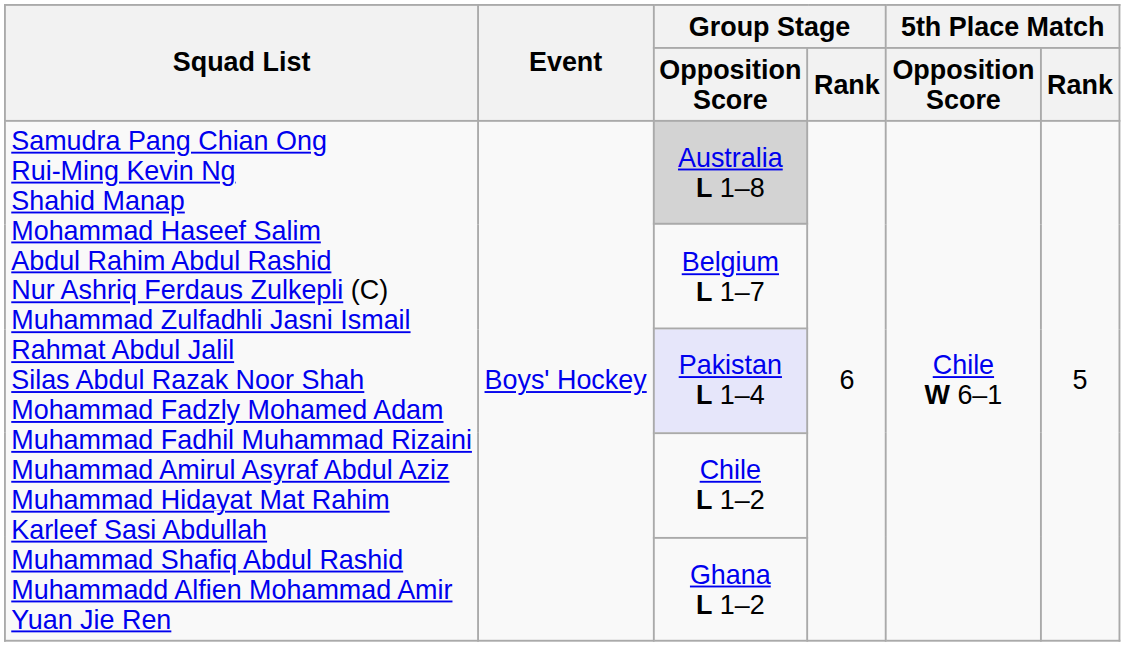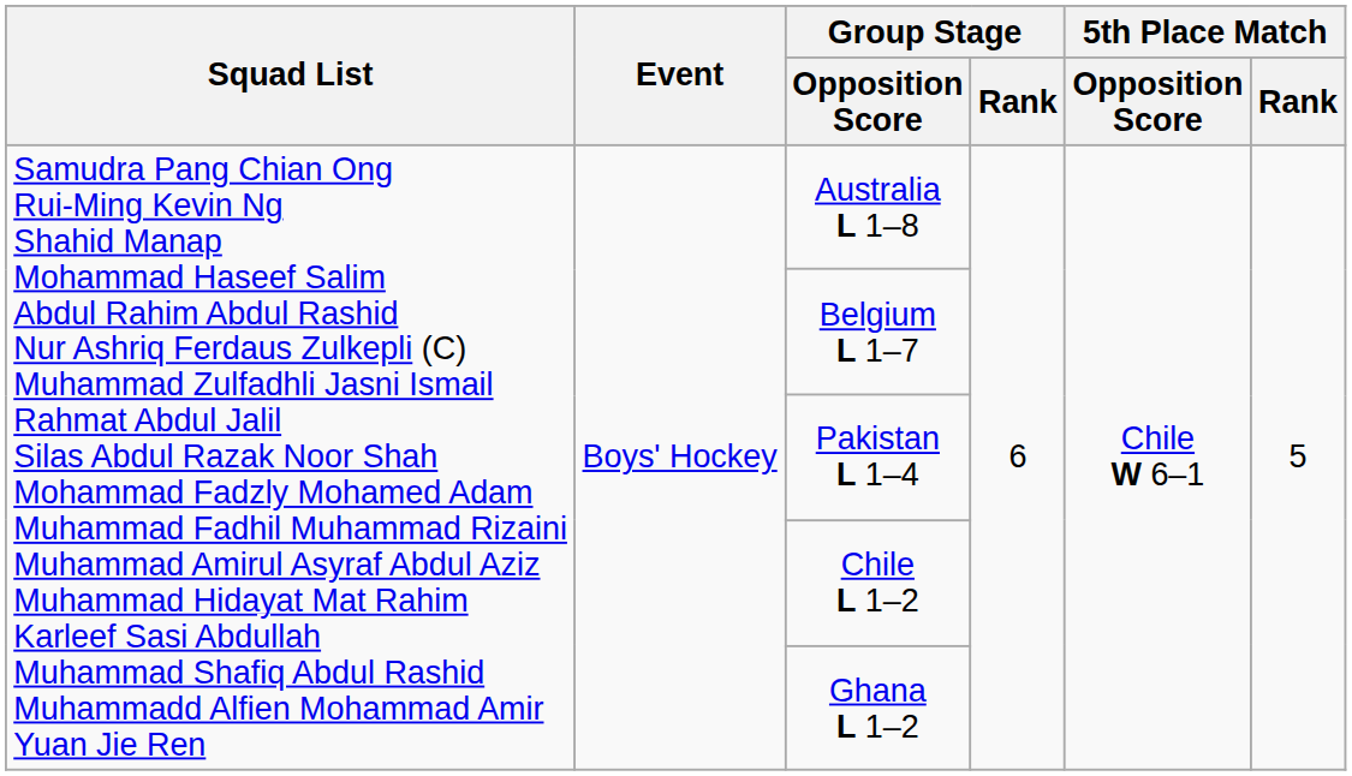Australia L 1–8 | Group Stage / Opposition Score: lightgrey background -> no background
Pakistan L 1–4 | Group Stage / Opposition Score: lavender background -> no background
